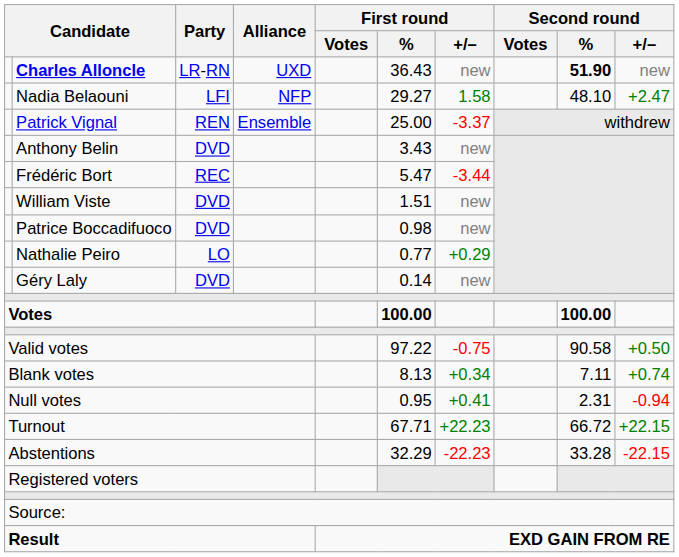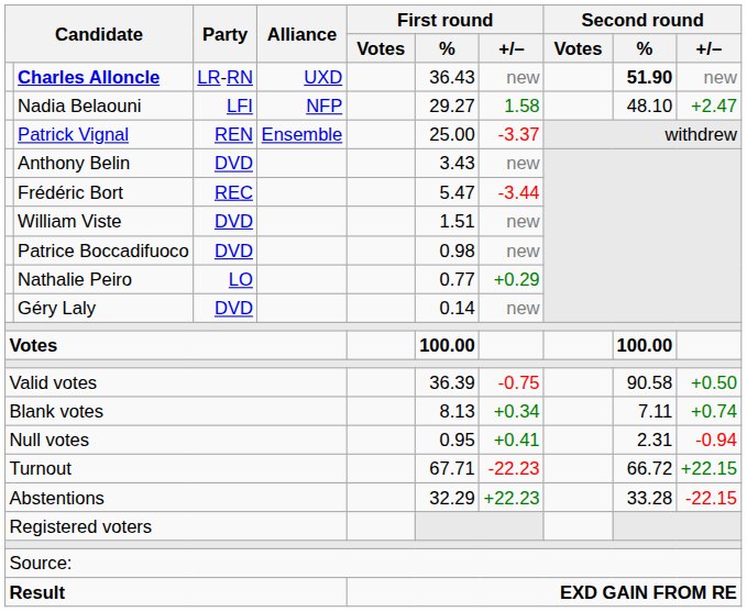Valid votes | First round / %: 97.22 -> 36.39
Turnout | First round / +/–: +22.23 -> -22.23
Abstentions | First round / +/–: -22.23 -> +22.23
